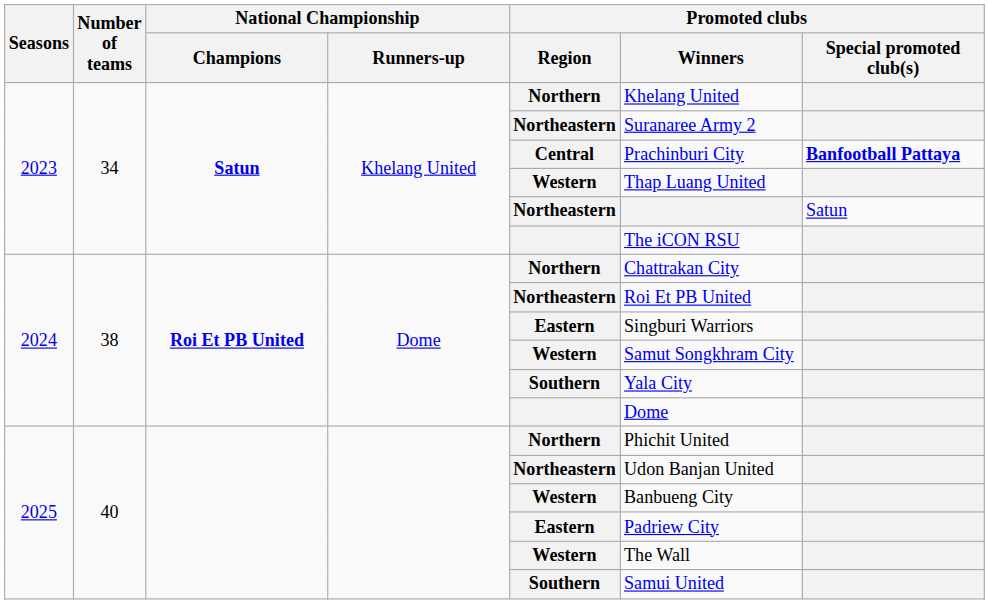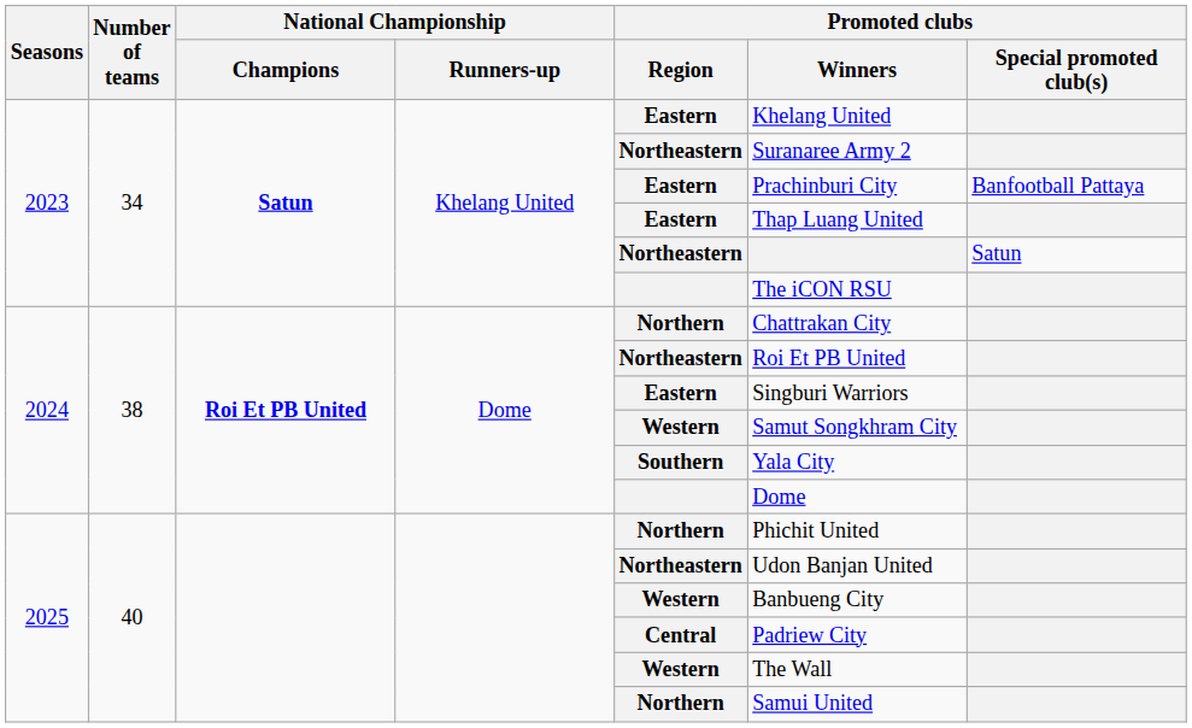row 3 | Promoted clubs / Region: Northern -> Eastern
row 5 | Promoted clubs / Region: Central -> Eastern
row 5 | Promoted clubs / Special promoted club(s): bold -> normal
row 6 | Promoted clubs / Region: Western -> Eastern
row 18 | Promoted clubs / Region: Eastern -> Central
row 20 | Promoted clubs / Region: Southern -> Northern
